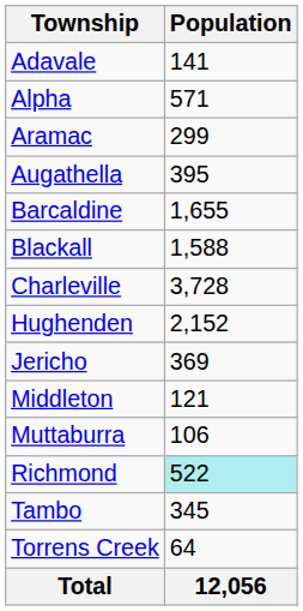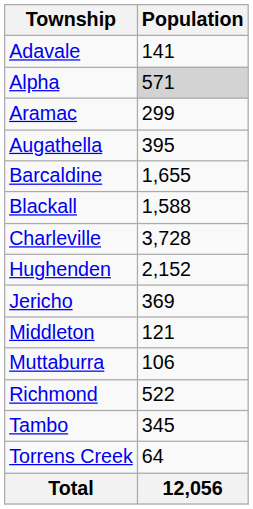Alpha | Population: no background -> lightgrey background
Richmond | Population: paleturquoise background -> no background
